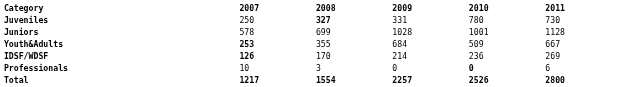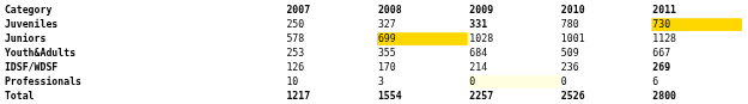Juveniles | 2008: bold -> normal
Juveniles | 2009: normal -> bold
Juveniles | 2011: no background -> gold background
Juniors | 2008: no background -> gold background
Youth&Adults | 2007: bold -> normal
IDSF/WDSF | 2007: bold -> normal
IDSF/WDSF | 2011: normal -> bold
Professionals | 2009: no background -> lightyellow background
Professionals | 2010: bold -> normal
